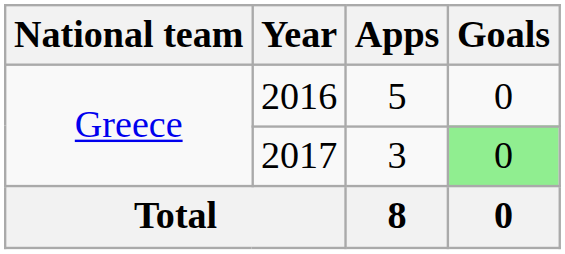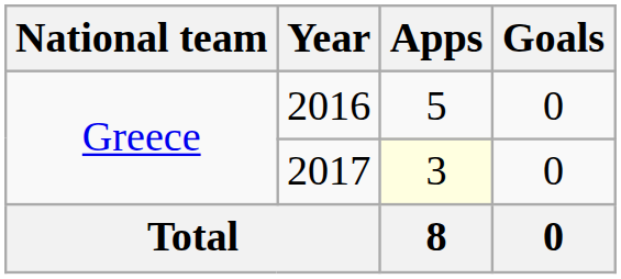2017 | Apps: no background -> lightyellow background
2017 | Goals: lightgreen background -> no background
